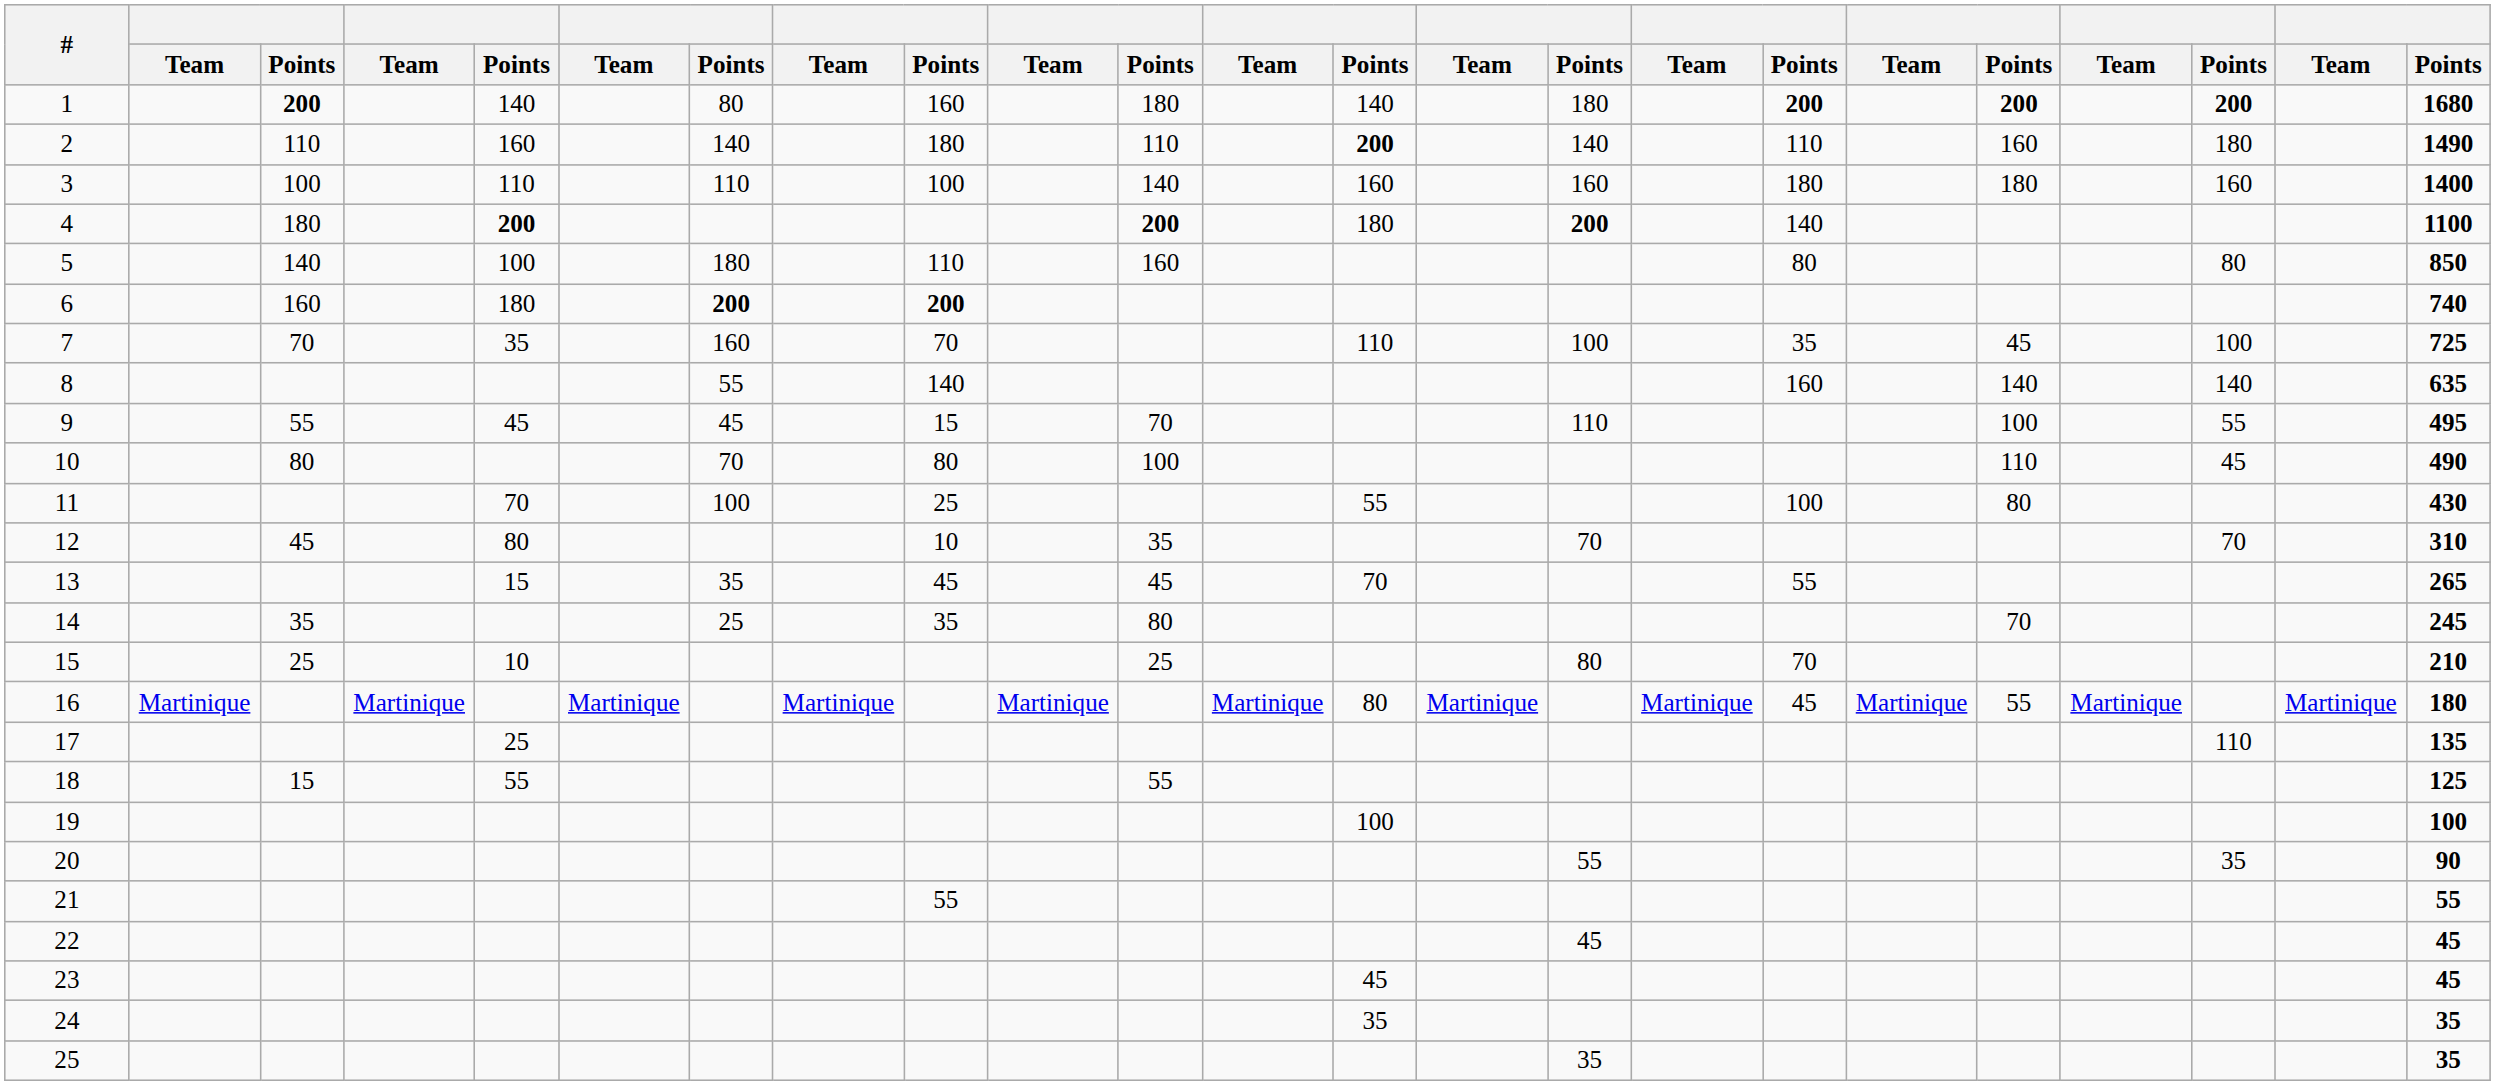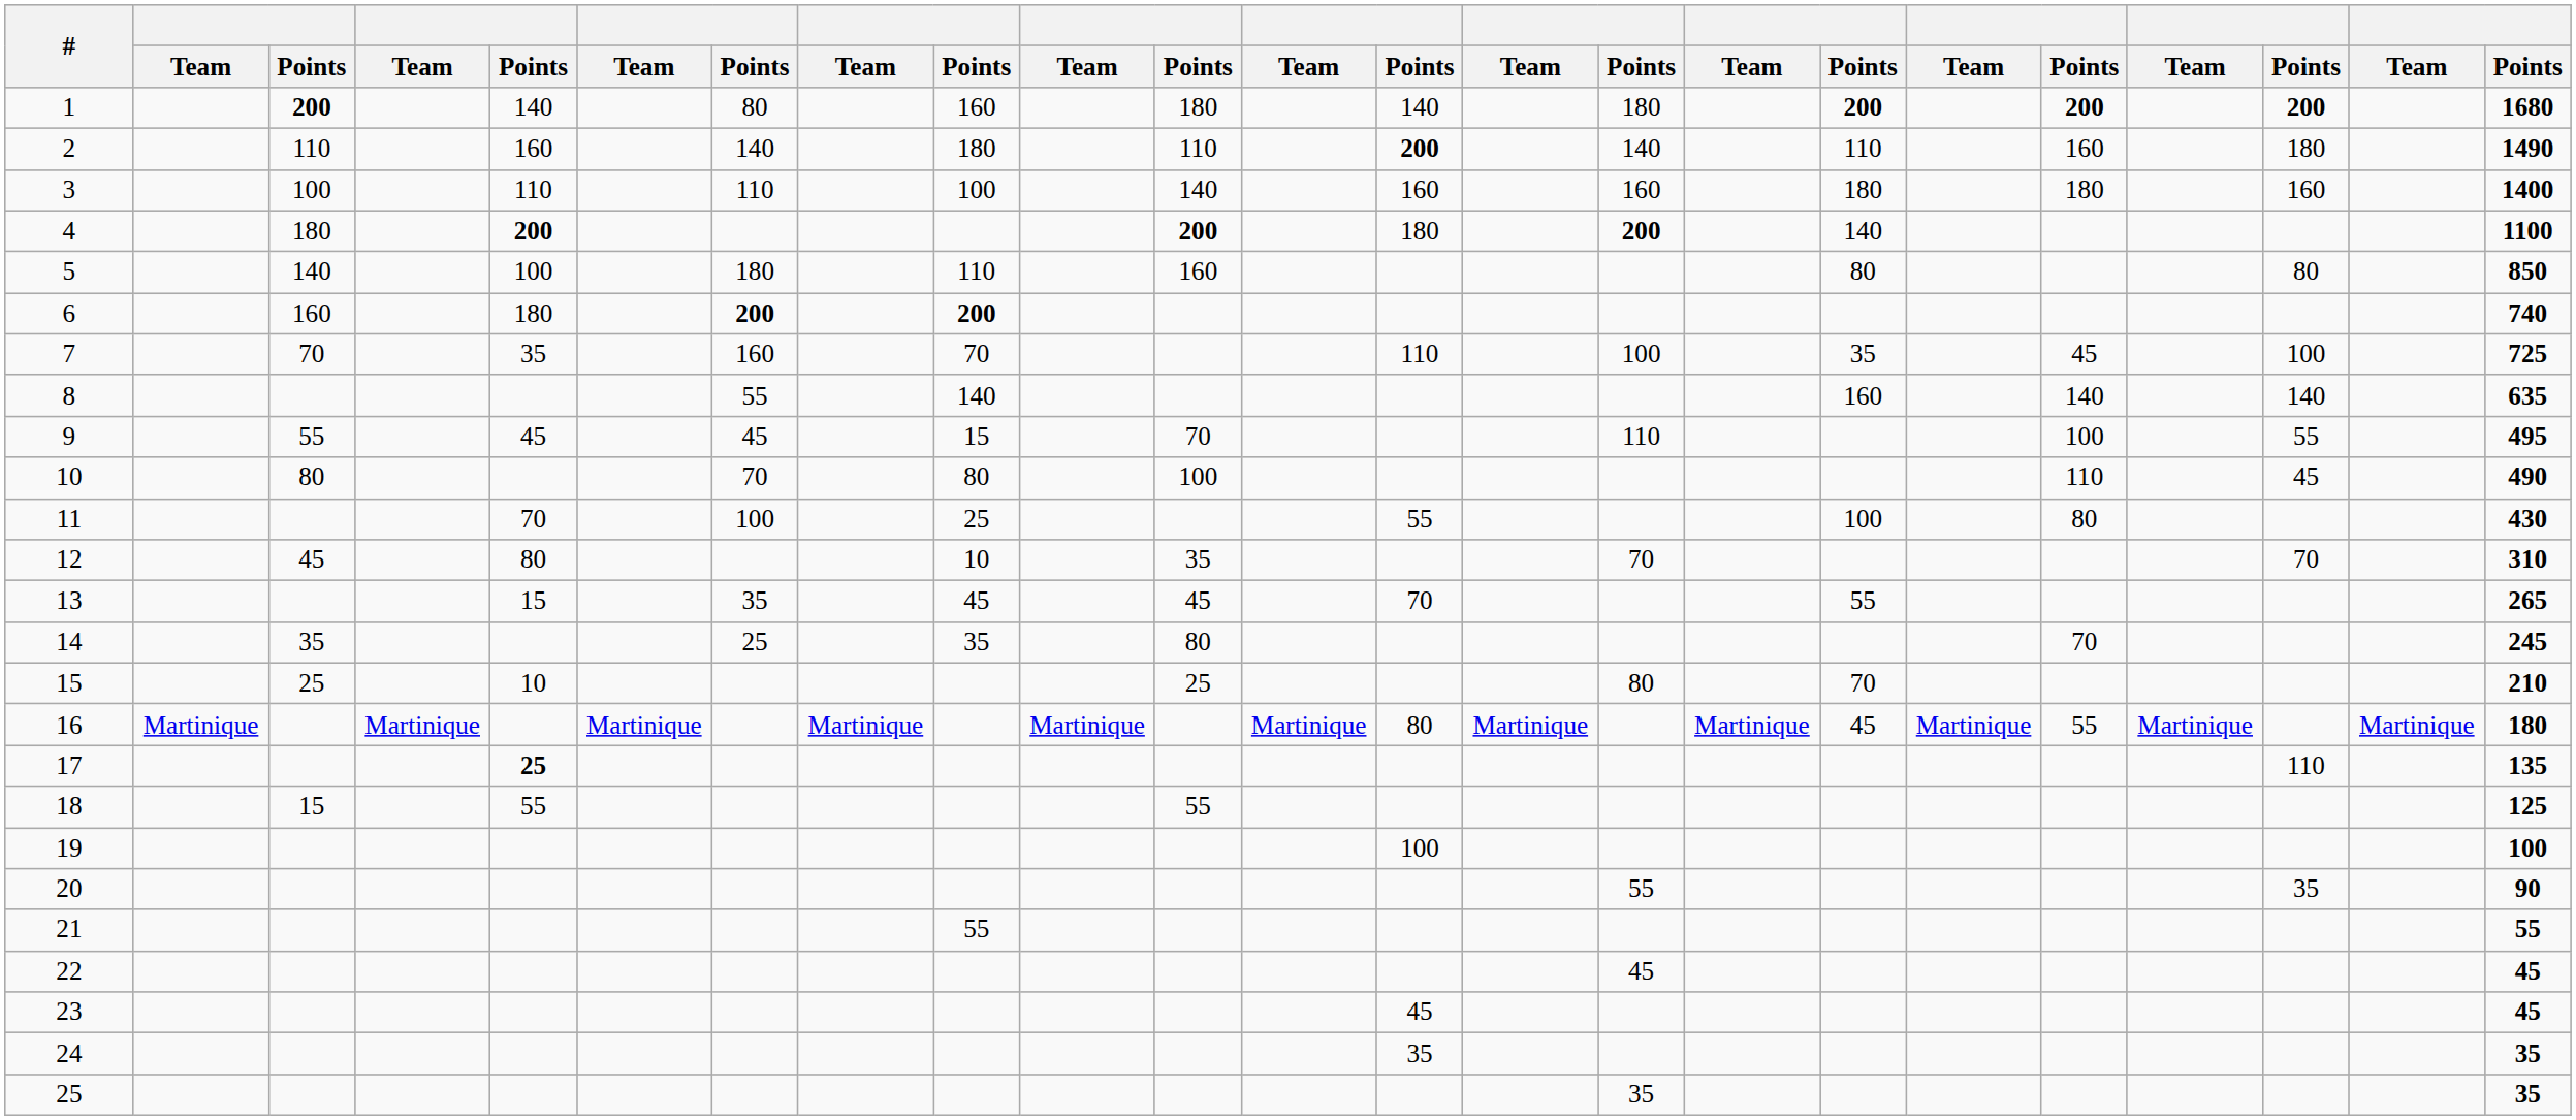17 | column 5: normal -> bold
